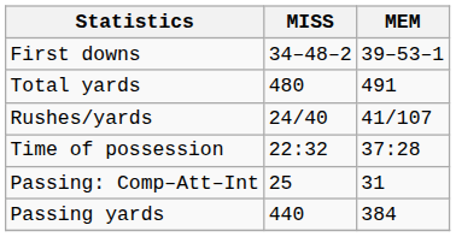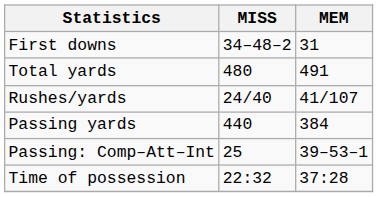First downs | MEM: 39–53–1 -> 31
rows swapped: Passing yards <-> Time of possession
Passing: Comp–Att–Int | MEM: 31 -> 39–53–1
